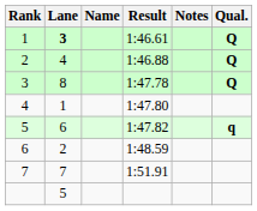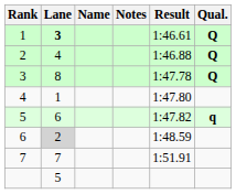columns swapped: Result <-> Notes
row 7 | Lane: no background -> lightgrey background
